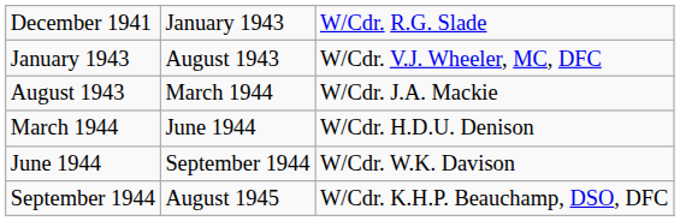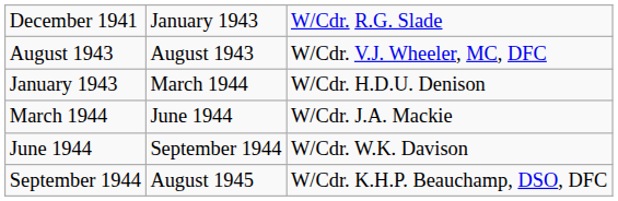row 2 | column 1: January 1943 -> August 1943
row 3 | column 1: August 1943 -> January 1943
row 3 | column 3: W/Cdr. J.A. Mackie -> W/Cdr. H.D.U. Denison
row 4 | column 3: W/Cdr. H.D.U. Denison -> W/Cdr. J.A. Mackie
